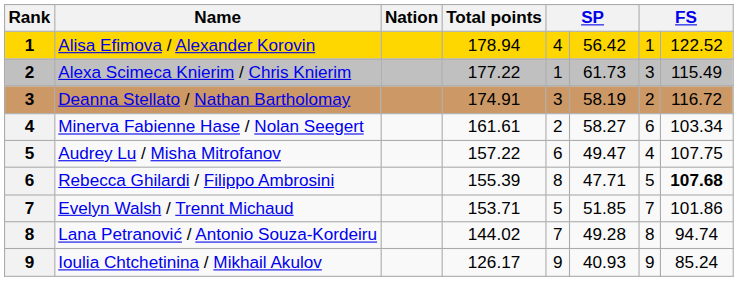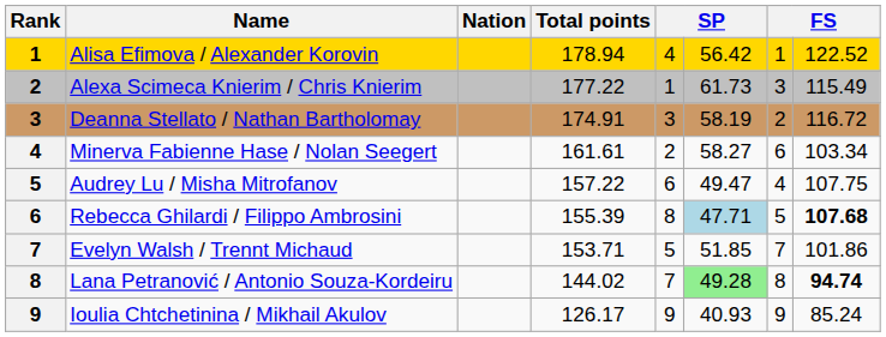Rebecca Ghilardi / Filippo Ambrosini | column 6: no background -> lightblue background
Lana Petranović / Antonio Souza-Kordeiru | column 6: no background -> lightgreen background
Lana Petranović / Antonio Souza-Kordeiru | column 8: normal -> bold
